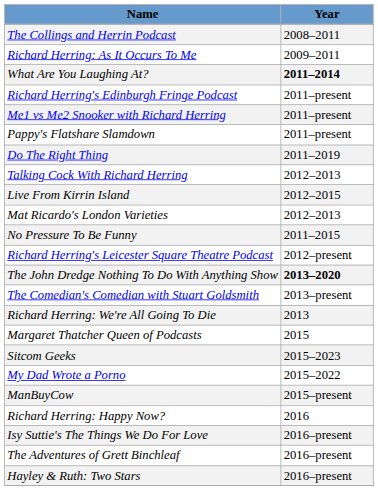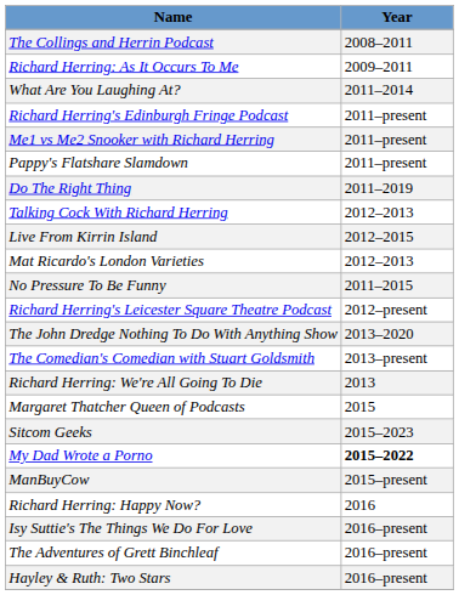What Are You Laughing At? | Year: bold -> normal
The John Dredge Nothing To Do With Anything Show | Year: bold -> normal
My Dad Wrote a Porno | Year: normal -> bold
